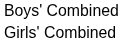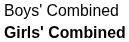row 2 | column 1: normal -> bold
